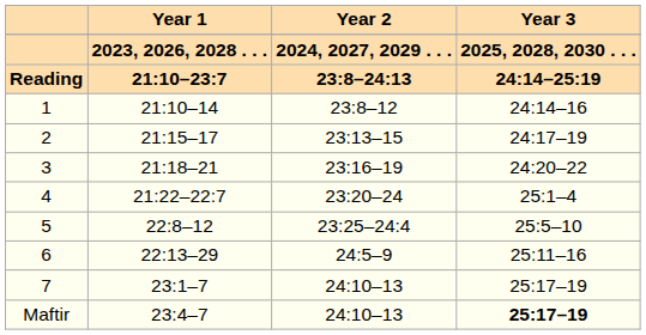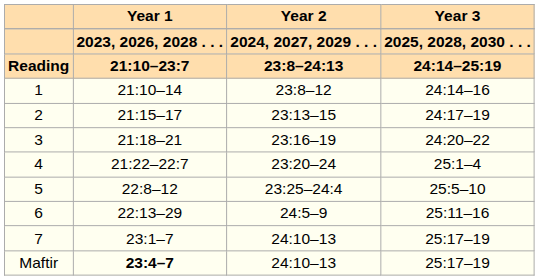Maftir | Year 1: normal -> bold
Maftir | Year 3: bold -> normal
